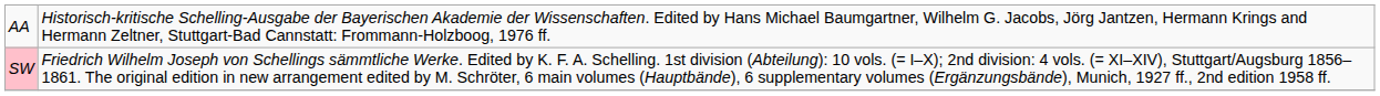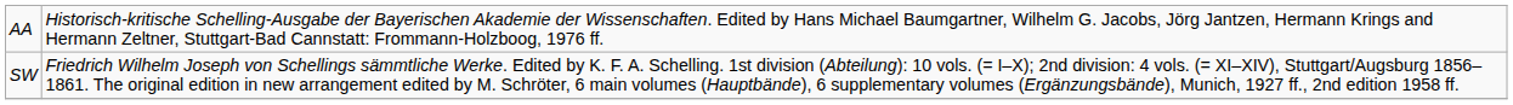SW | column 1: pink background -> no background
